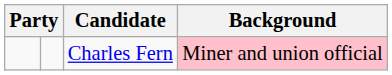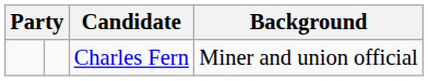Charles Fern | Background: pink background -> no background
